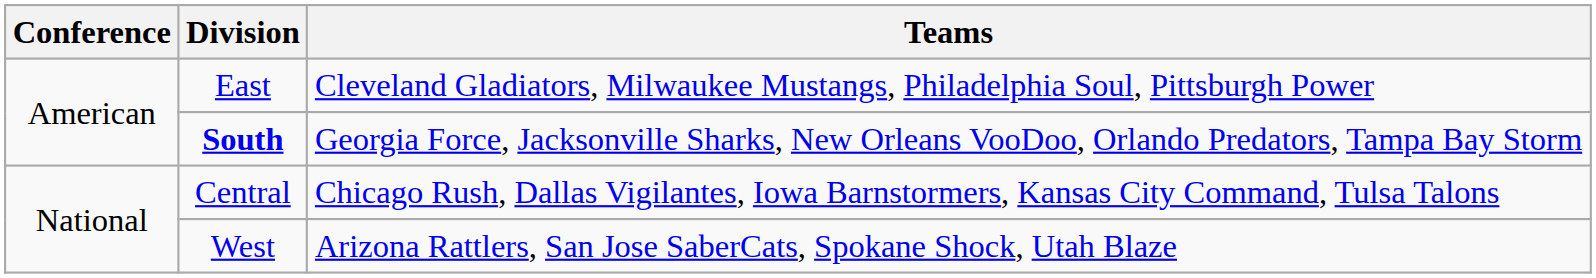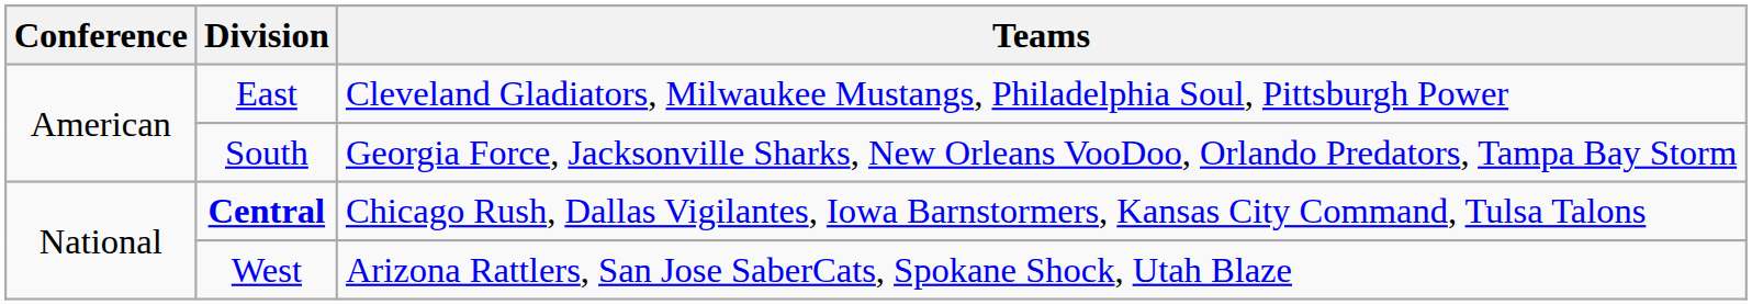South | Division: bold -> normal
Central | Division: normal -> bold
